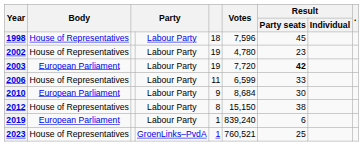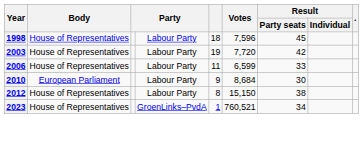- row: 2002 | House of Representatives | Labour Party | 19 | 4,780 | 23
2003 | Body: European Parliament -> House of Representatives
2003 | Result / Party seats: bold -> normal
- row: 2019 | European Parliament | Labour Party | 1 | 839,240 | 6
2023 | Result / Party seats: 25 -> 34
